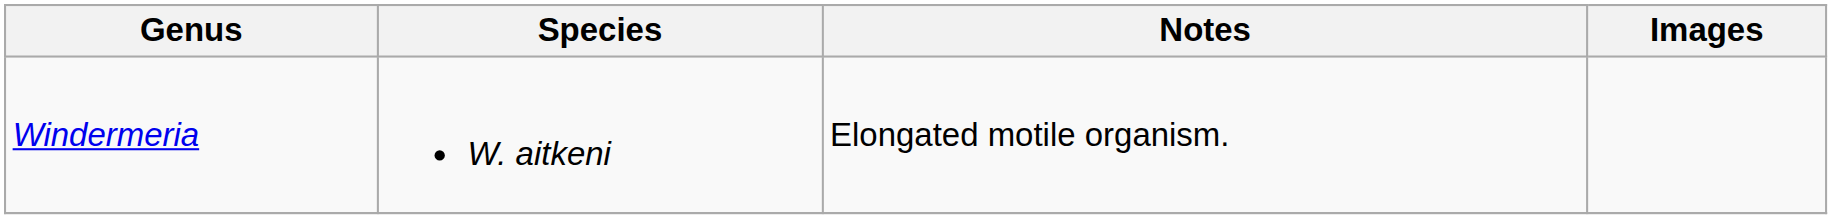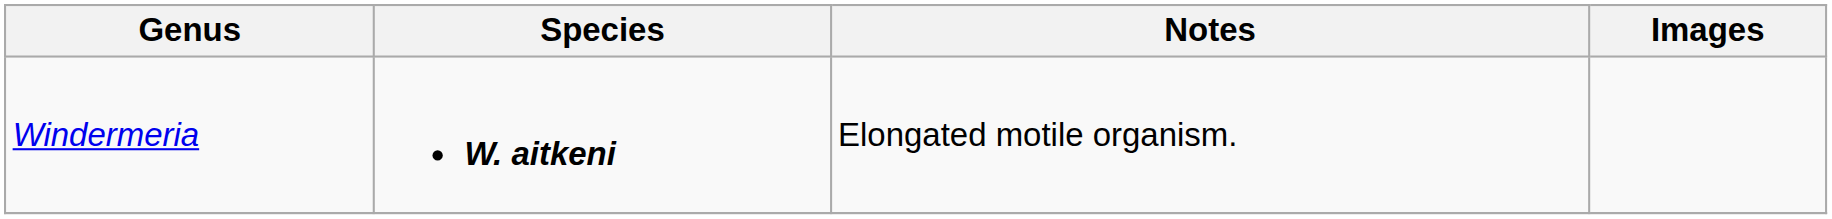Windermeria | Species: normal -> bold
